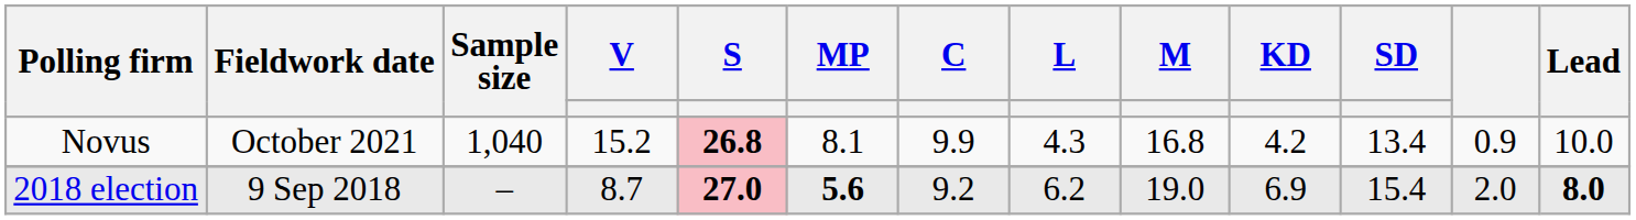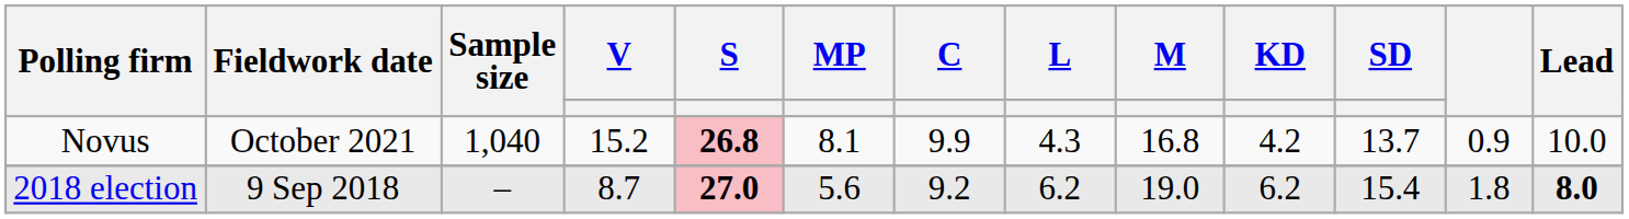Novus | SD: 13.4 -> 13.7
2018 election | MP: bold -> normal
2018 election | KD: 6.9 -> 6.2
2018 election | column 12: 2.0 -> 1.8
